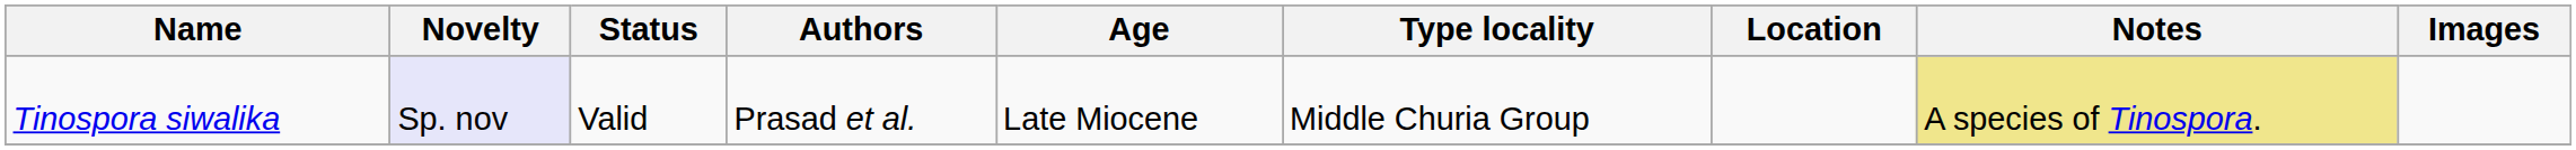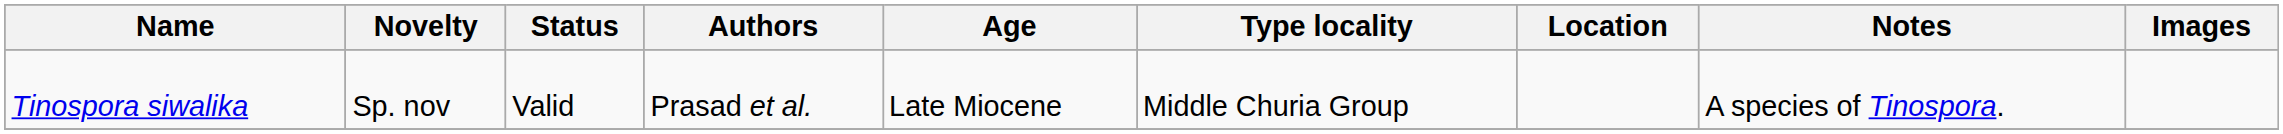Tinospora siwalika | Novelty: lavender background -> no background
Tinospora siwalika | Notes: khaki background -> no background
